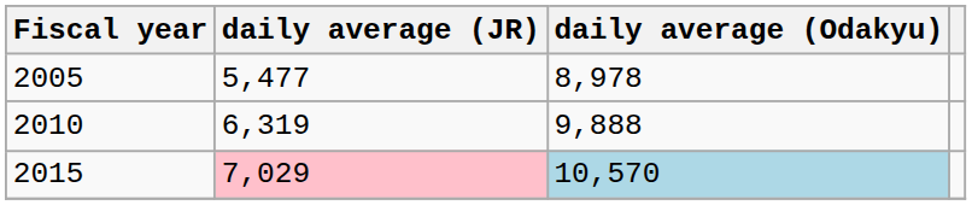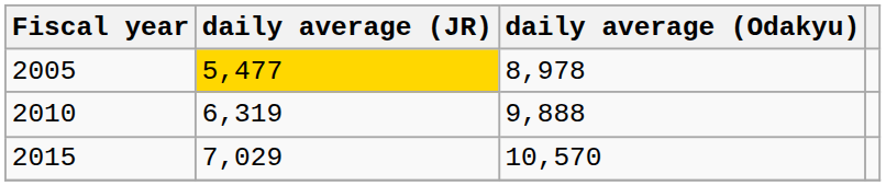2005 | daily average (JR): no background -> gold background
2015 | daily average (JR): pink background -> no background
2015 | daily average (Odakyu): lightblue background -> no background
